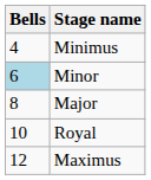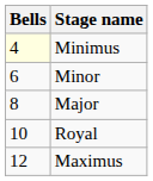Minimus | Bells: no background -> lightyellow background
Minor | Bells: lightblue background -> no background
